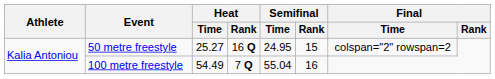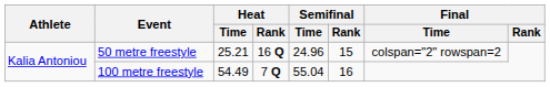50 metre freestyle | Heat / Time: 25.27 -> 25.21
50 metre freestyle | Semifinal / Time: 24.95 -> 24.96
